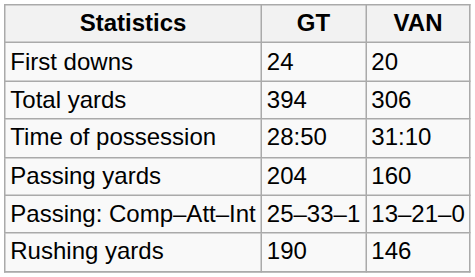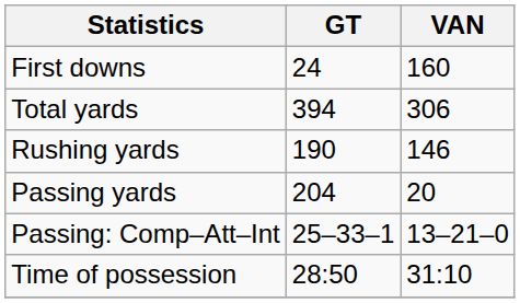First downs | VAN: 20 -> 160
rows swapped: Rushing yards <-> Time of possession
Passing yards | VAN: 160 -> 20
